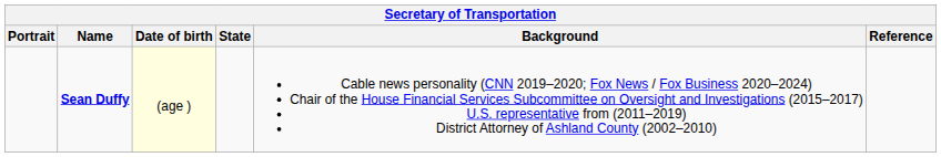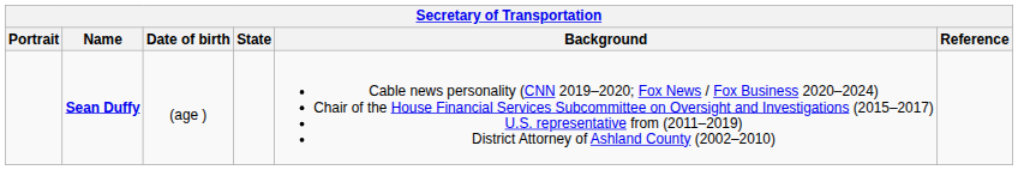Sean Duffy | Date of birth: lightyellow background -> no background
